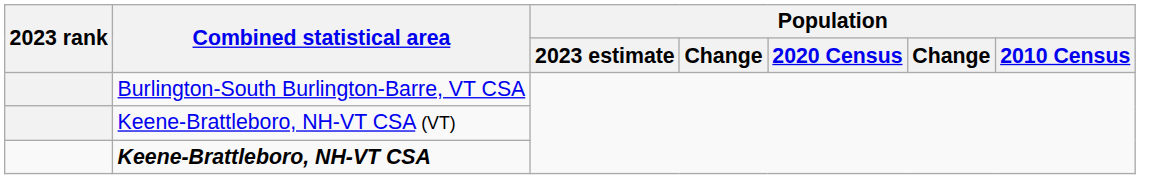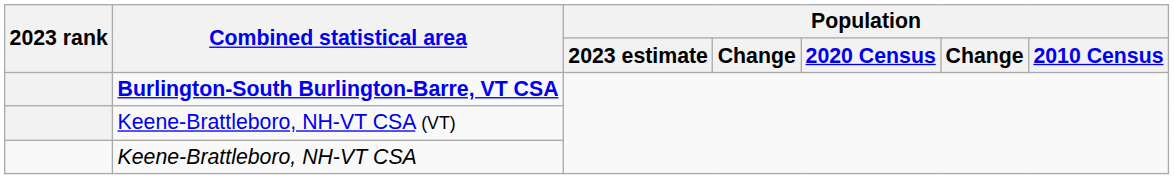Burlington-South Burlington-Barre, VT CSA | Combined statistical area: normal -> bold
Keene-Brattleboro, NH-VT CSA | Combined statistical area: bold -> normal
